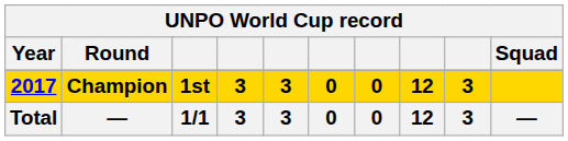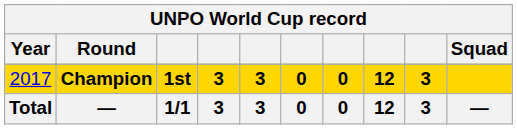Champion | Year: bold -> normal
